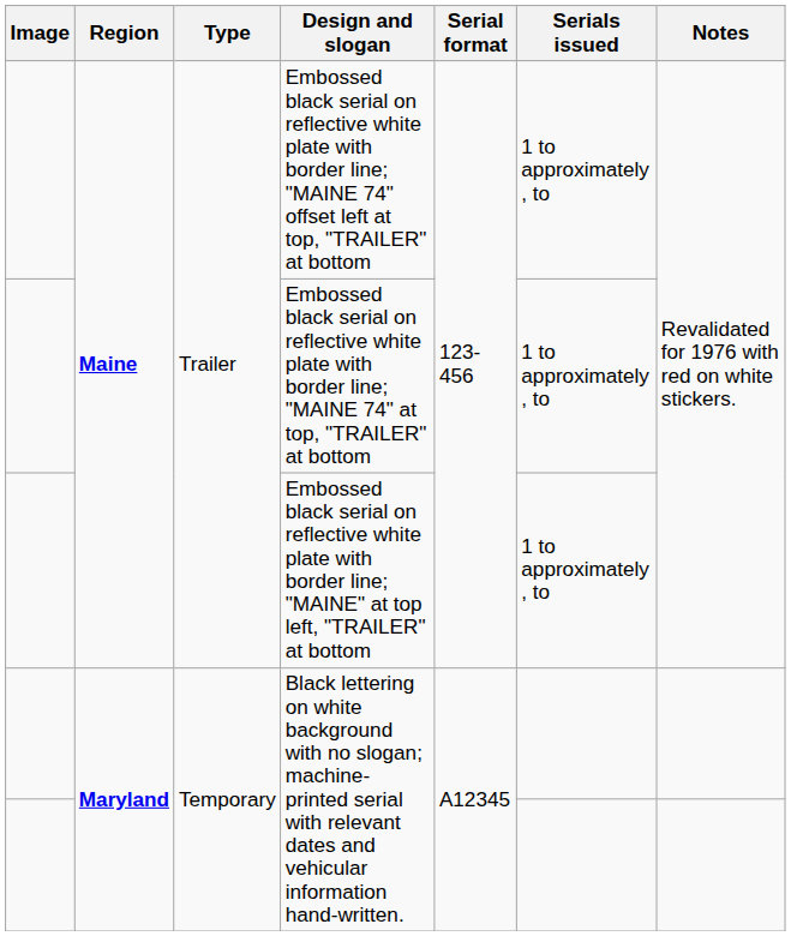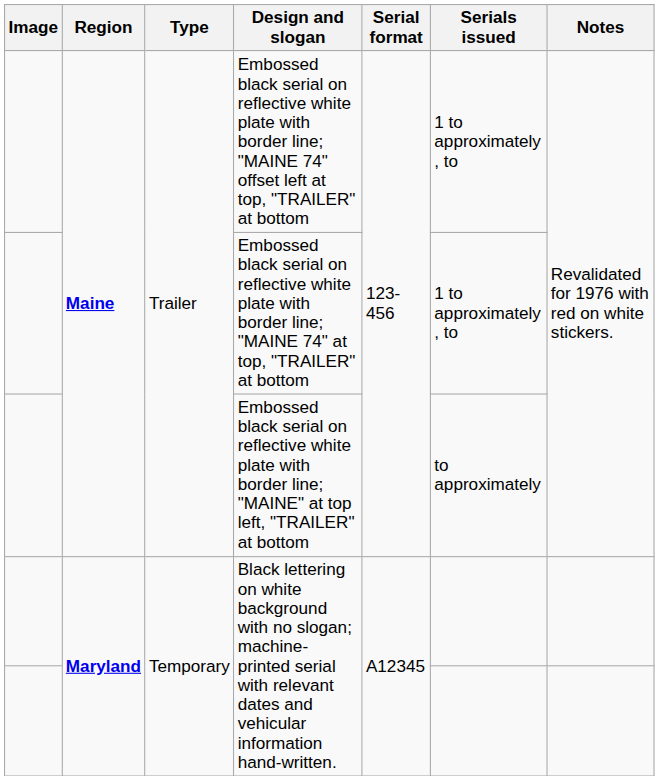row 4 | Serials issued: 1 to approximately , to -> to approximately
